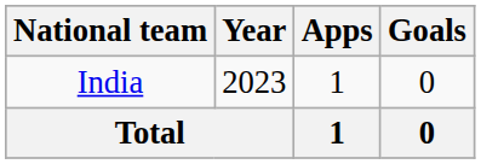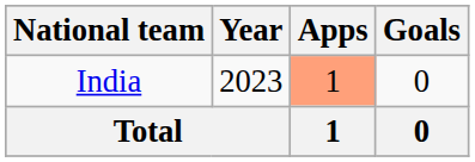India | Apps: no background -> lightsalmon background
